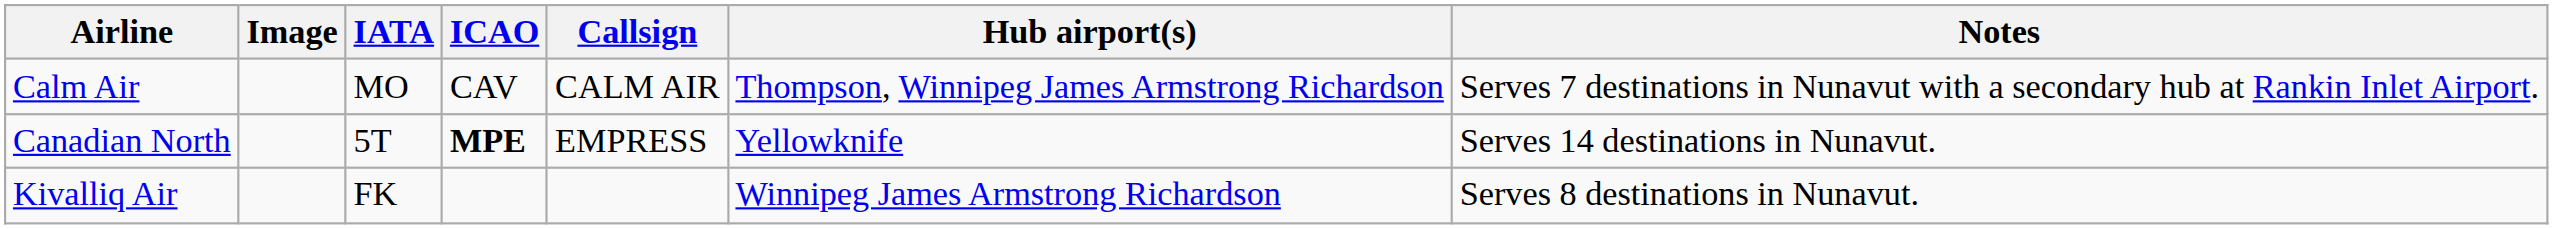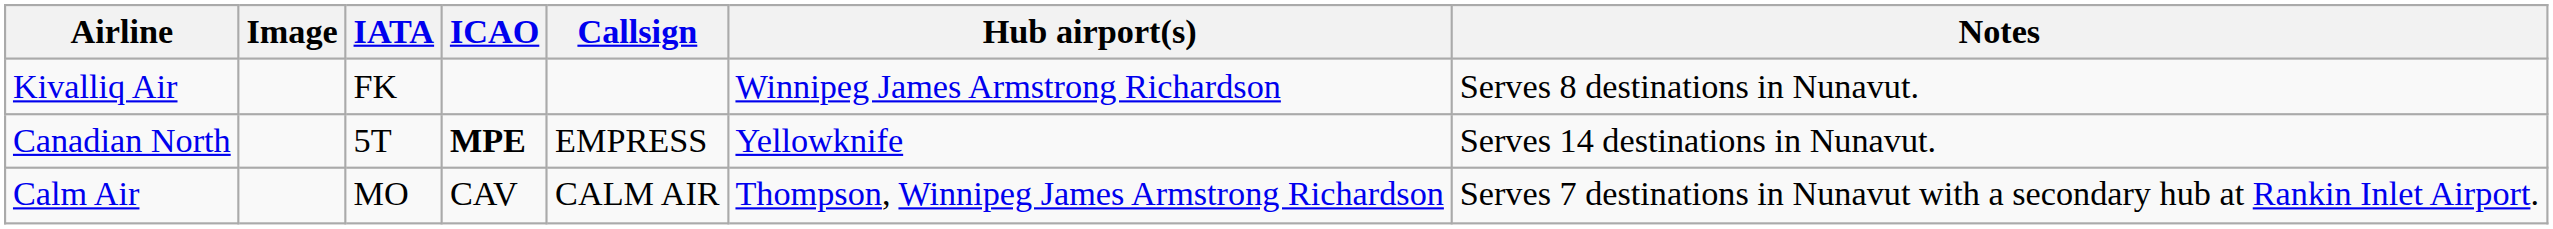rows swapped: Calm Air <-> Kivalliq Air
